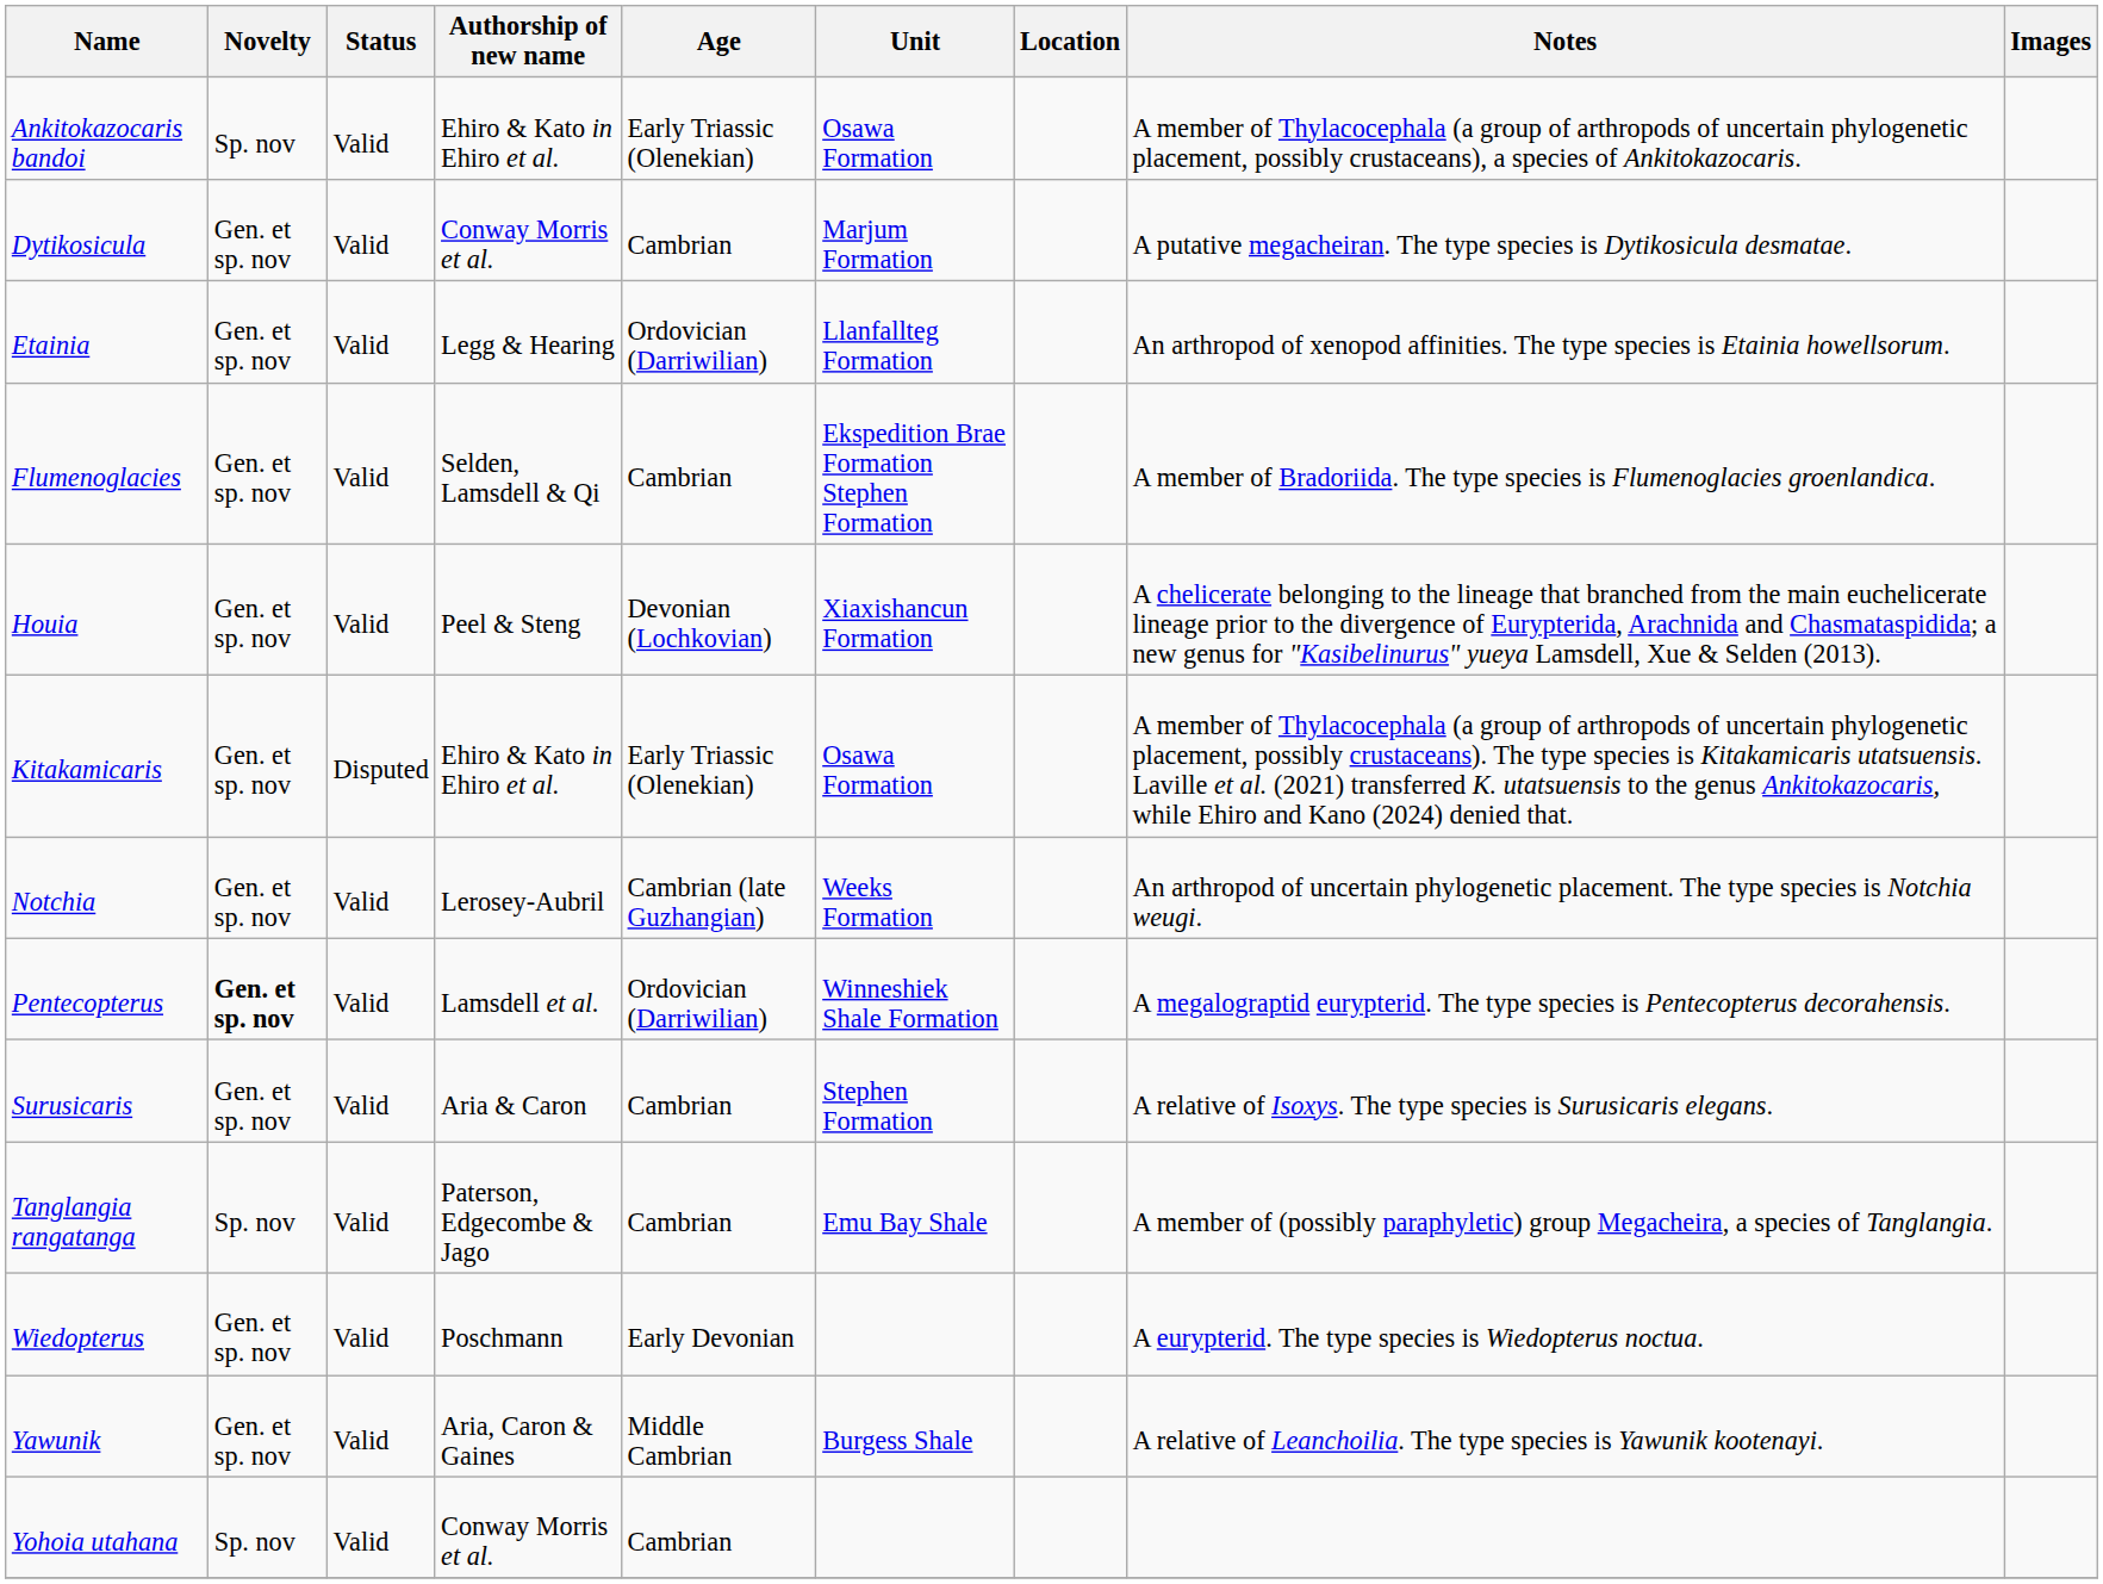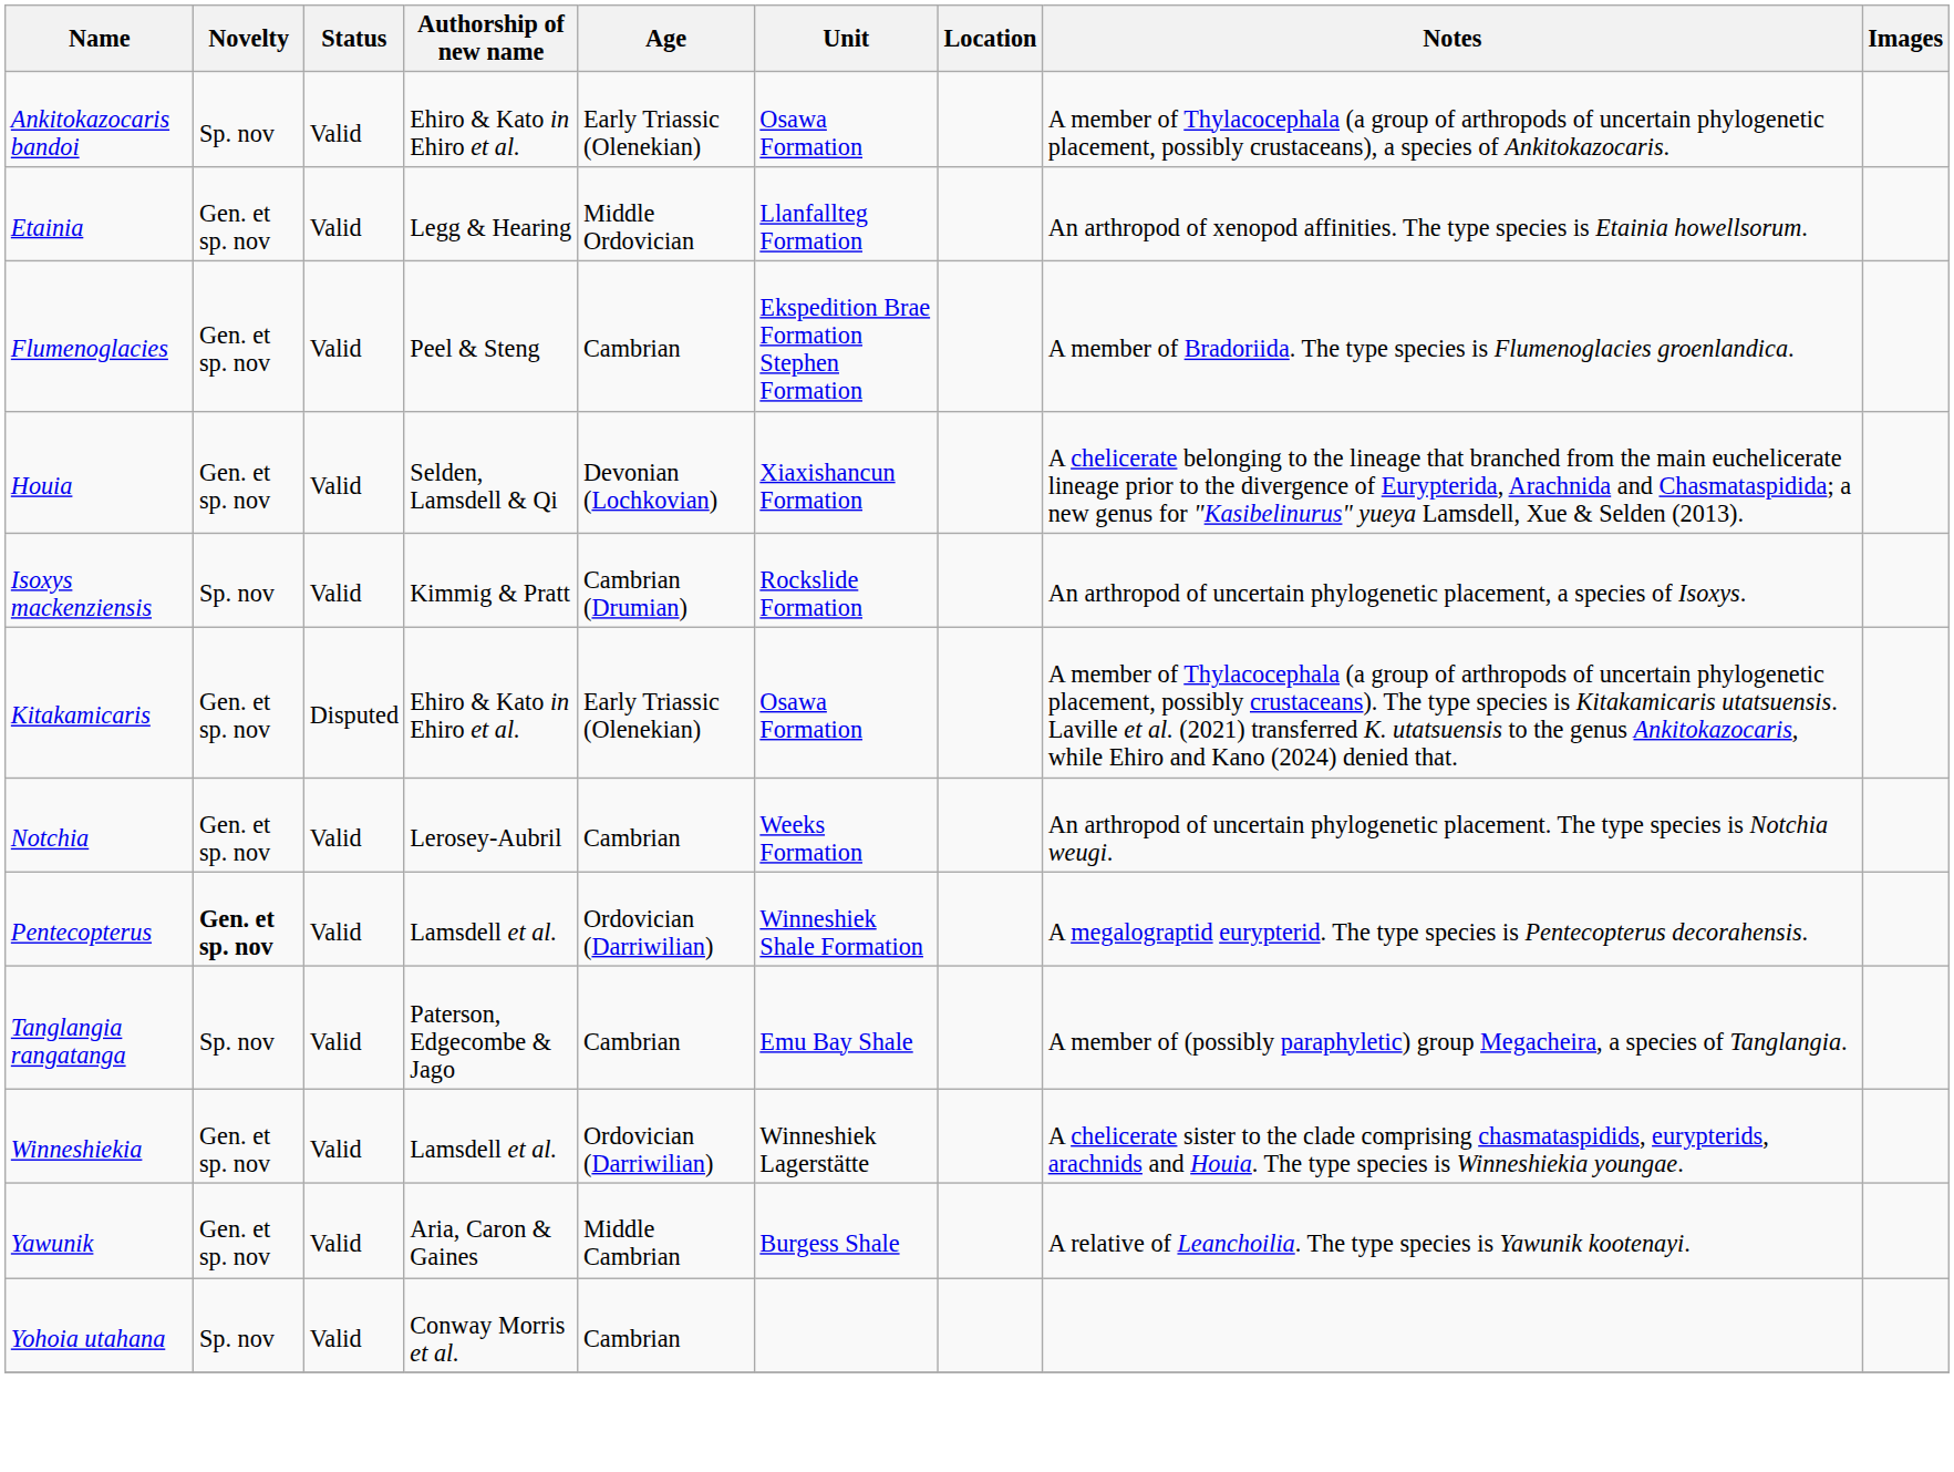- row: Dytikosicula | Gen. et sp. nov | Valid | Conway Morris et al. | Cambrian | Marjum Formation | A putative megacheiran. The type species is Dytikosicula desmatae.
Etainia | Age: Ordovician (Darriwilian) -> Middle Ordovician
Flumenoglacies | Authorship of new name: Selden, Lamsdell & Qi -> Peel & Steng
Houia | Authorship of new name: Peel & Steng -> Selden, Lamsdell & Qi
+ row: Isoxys mackenziensis | Sp. nov | Valid | Kimmig & Pratt | Cambrian (Drumian) | Rockslide Formation | An arthropod of uncertain phylogenetic placement, a species of Isoxys.
Notchia | Age: Cambrian (late Guzhangian) -> Cambrian
- row: Surusicaris | Gen. et sp. nov | Valid | Aria & Caron | Cambrian | Stephen Formation | A relative of Isoxys. The type species is Surusicaris elegans.
- row: Wiedopterus | Gen. et sp. nov | Valid | Poschmann | Early Devonian | A eurypterid. The type species is Wiedopterus noctua.
+ row: Winneshiekia | Gen. et sp. nov | Valid | Lamsdell et al. | Ordovician (Darriwilian) | Winneshiek Lagerstätte | A chelicerate sister to the clade comprising chasmataspidids, eurypterids, arachnids and Houia. The type species is Winneshiekia youngae.
